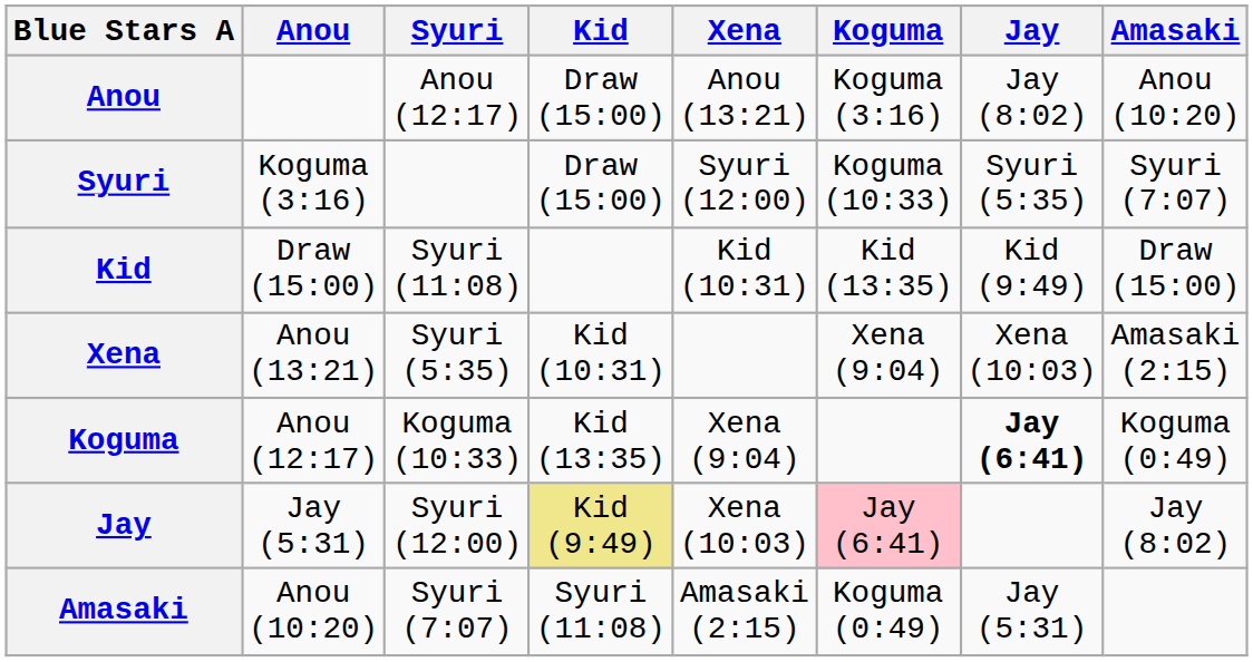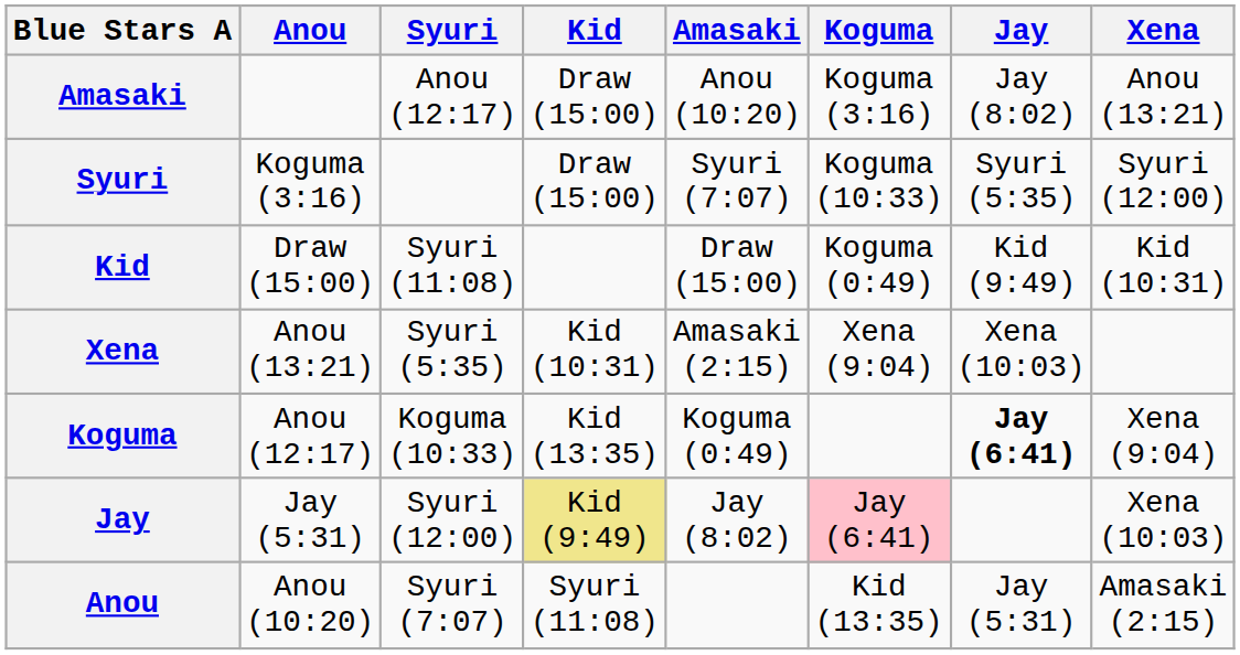columns swapped: Xena <-> Amasaki
row 2 | Blue Stars A: Anou -> Amasaki
row 4 | Koguma: Kid (13:35) -> Koguma (0:49)
row 8 | Blue Stars A: Amasaki -> Anou
row 8 | Koguma: Koguma (0:49) -> Kid (13:35)
